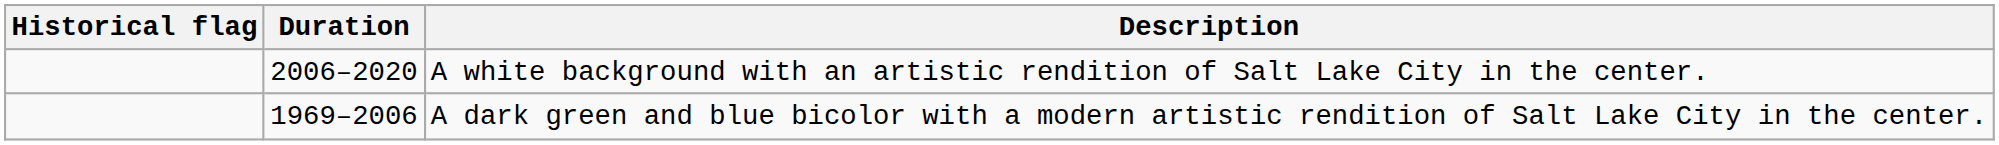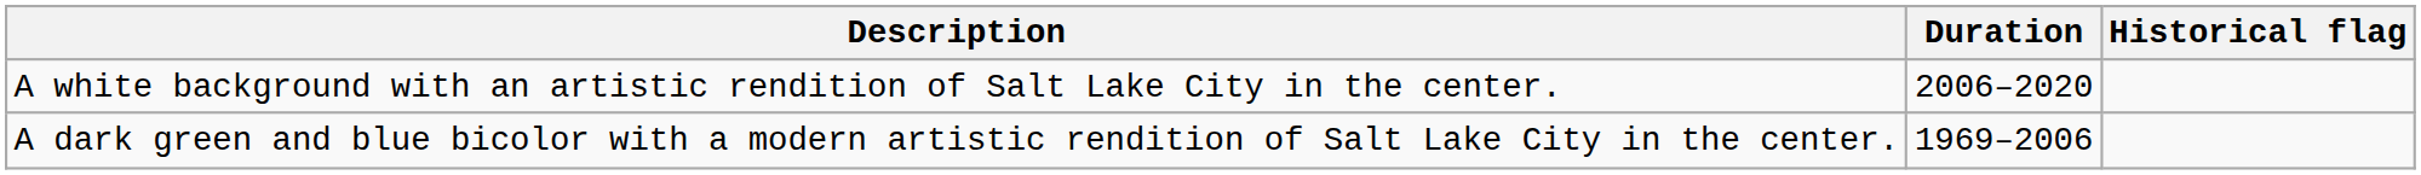columns swapped: Historical flag <-> Description
